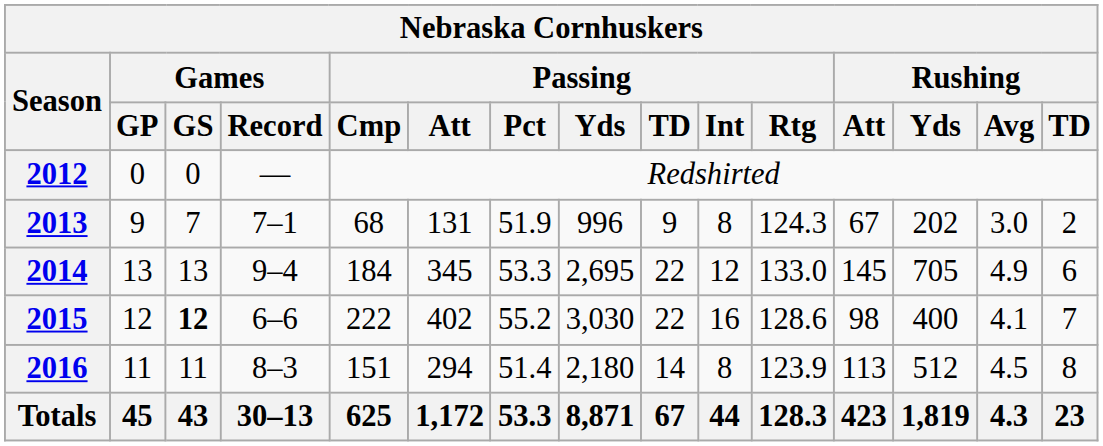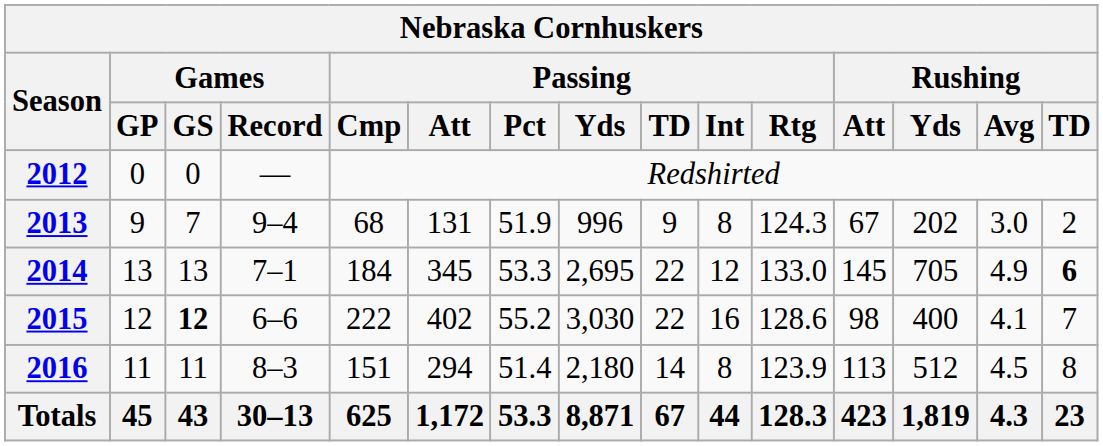2013 | Games / Record: 7–1 -> 9–4
2014 | Games / Record: 9–4 -> 7–1
2014 | Rushing / TD: normal -> bold
